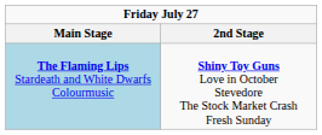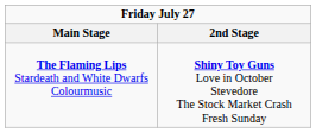The Flaming Lips Stardeath and White Dwarfs Colourmusic | Main Stage: lightblue background -> no background
